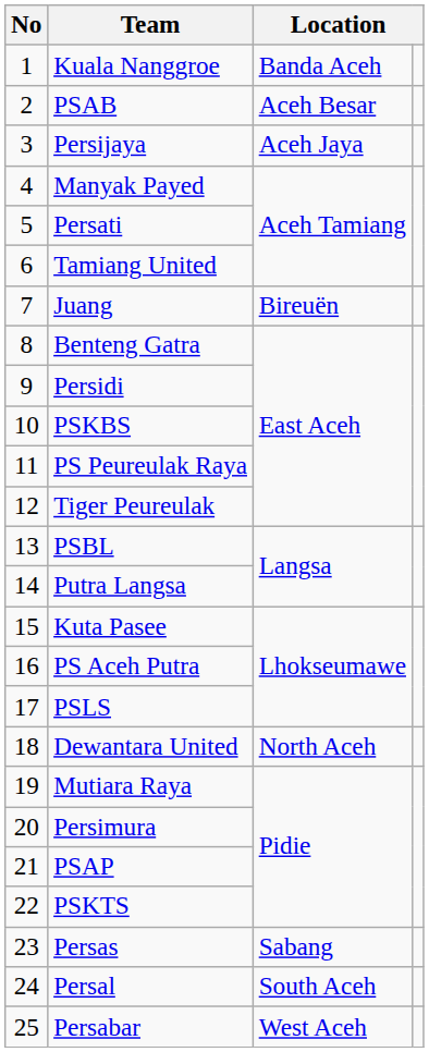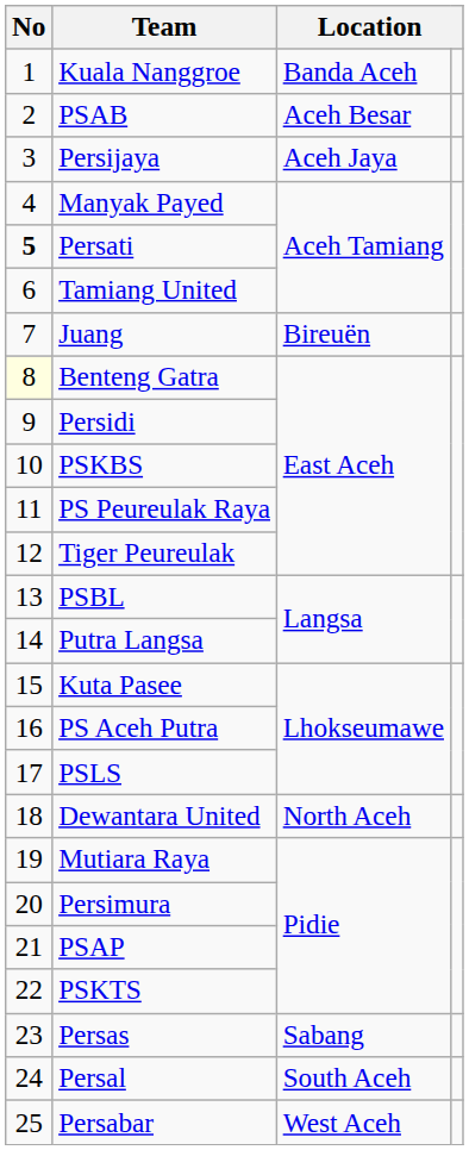Persati | No: normal -> bold
Benteng Gatra | No: no background -> lightyellow background
